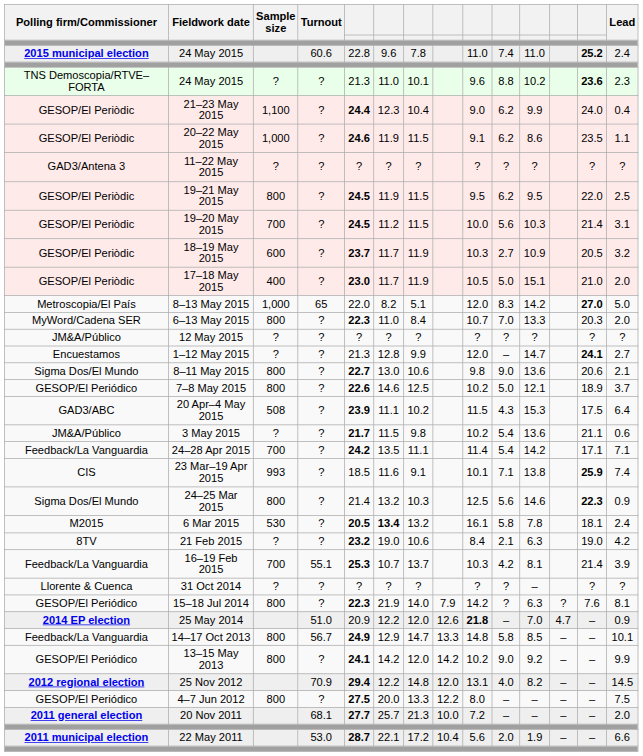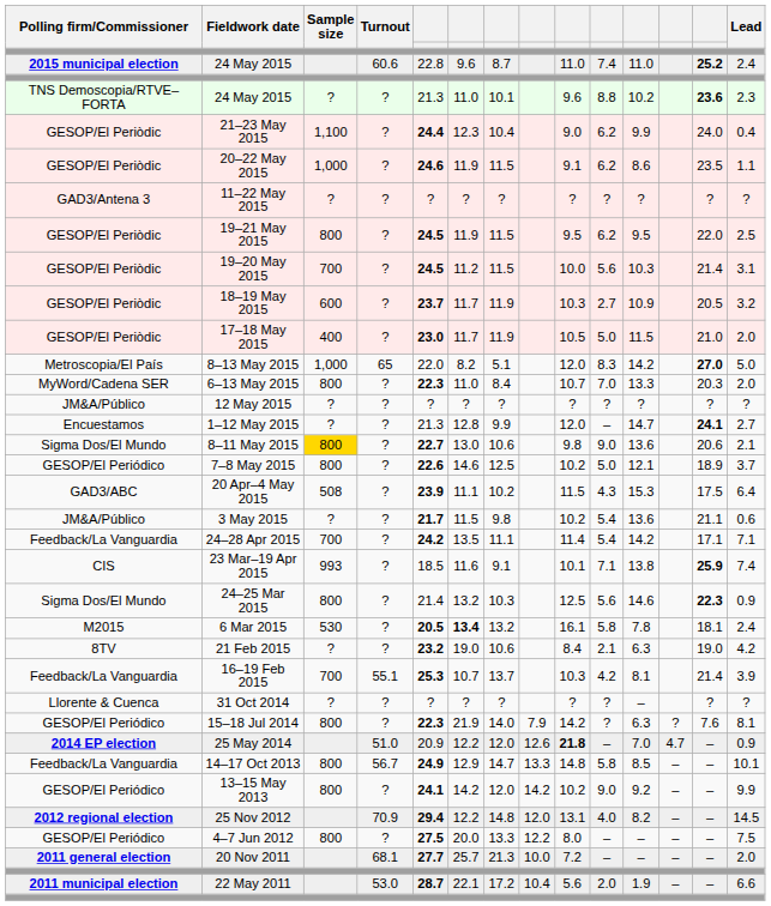2015 municipal election / 24 May 2015 | column 7: 7.8 -> 8.7
17–18 May 2015 | column 11: 15.1 -> 11.5
8–11 May 2015 | Sample size: no background -> gold background
